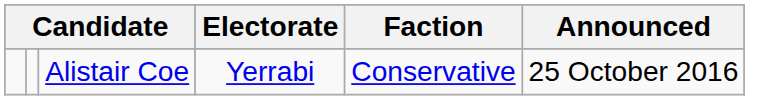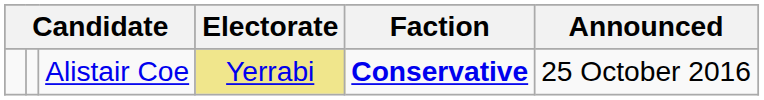Alistair Coe | Electorate: no background -> khaki background
Alistair Coe | Faction: normal -> bold
